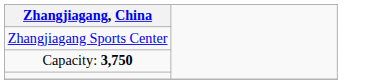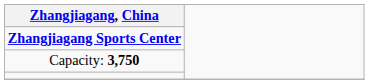row 2 | Zhangjiagang, China: normal -> bold
